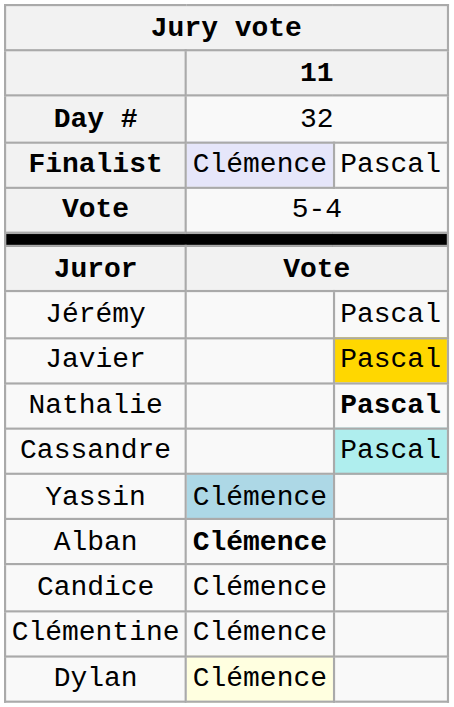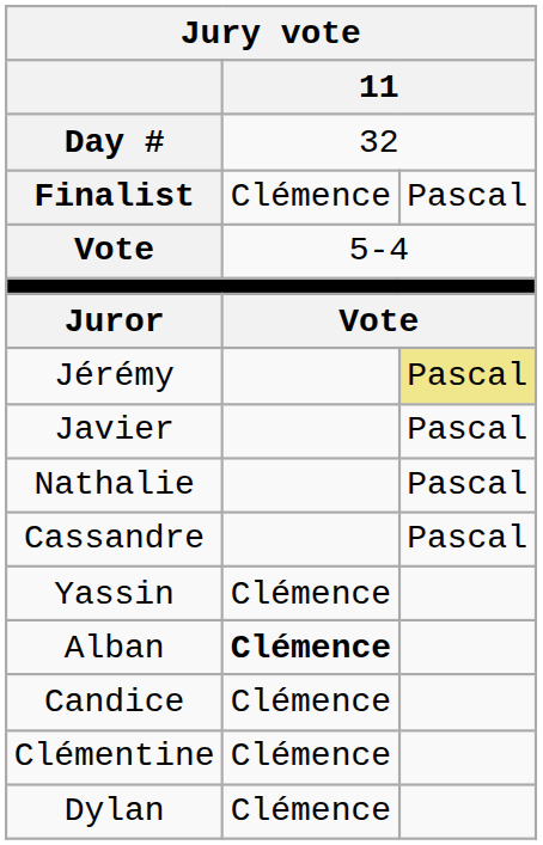Finalist | column 2: lavender background -> no background
Jérémy | column 3: no background -> khaki background
Javier | column 3: gold background -> no background
Nathalie | column 3: bold -> normal
Cassandre | column 3: paleturquoise background -> no background
Yassin | column 2: lightblue background -> no background
Dylan | column 2: lightyellow background -> no background
